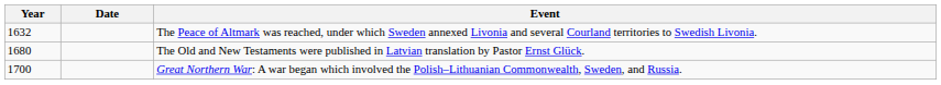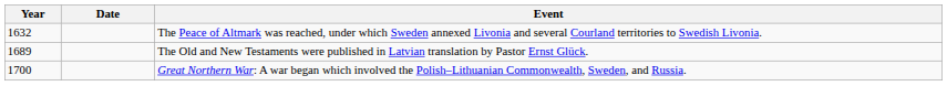row 3 | Year: 1680 -> 1689
